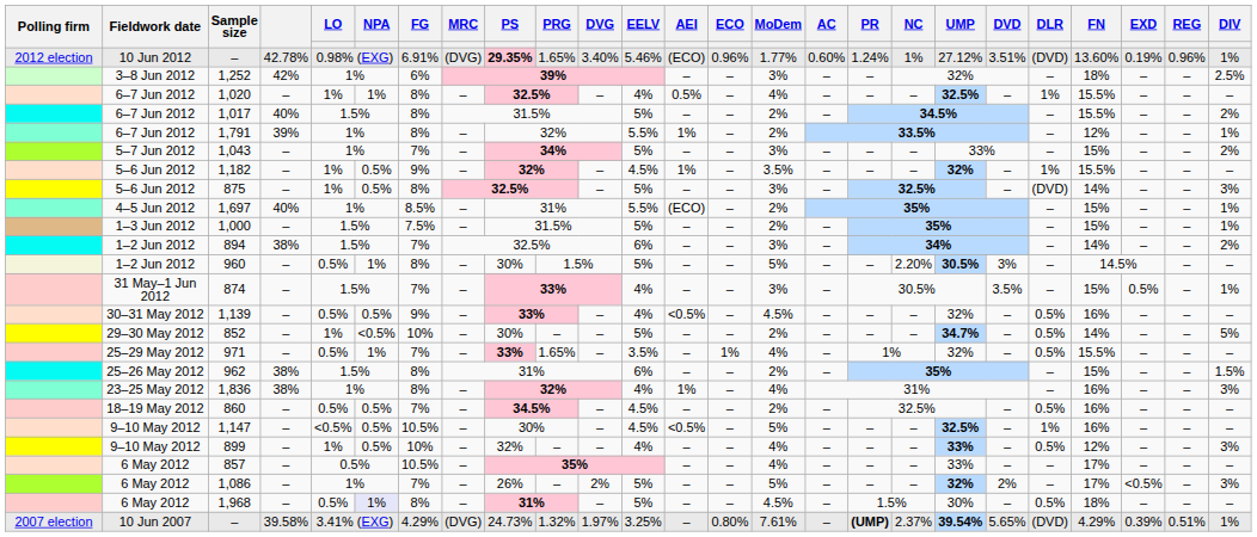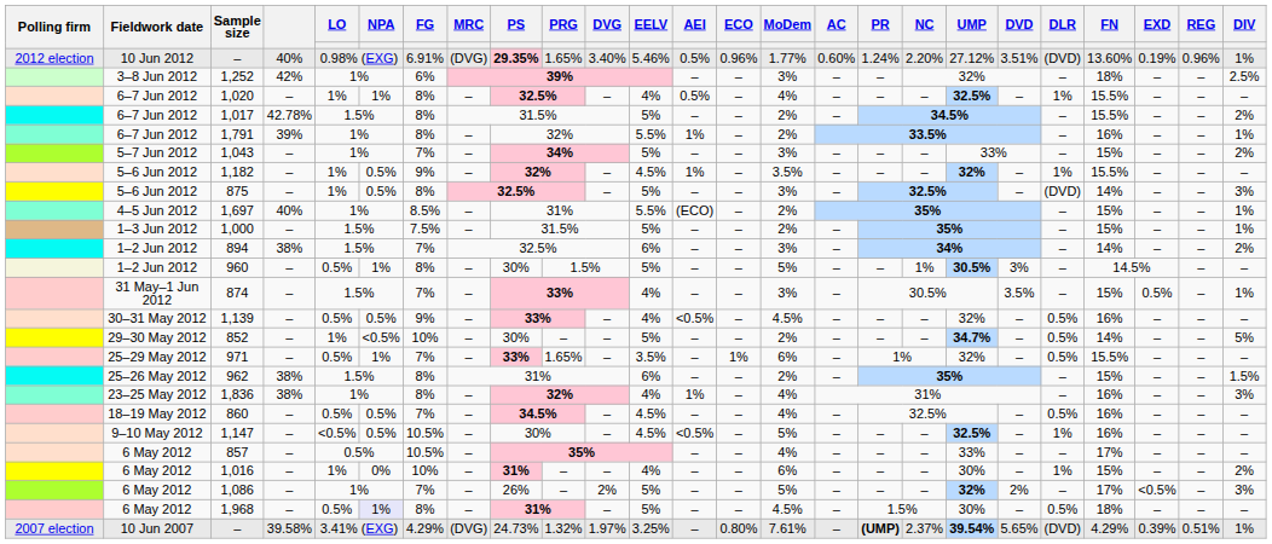10 Jun 2012 / – | column 4: 42.78% -> 40%
10 Jun 2012 / – | AEI: (ECO) -> 0.5%
10 Jun 2012 / – | NC: 1% -> 2.20%
1,017 | column 4: 40% -> 42.78%
1,791 | FN: 12% -> 16%
960 | NC: 2.20% -> 1%
971 | MoDem: 4% -> 6%
860 | MoDem: 2% -> 4%
- row: 9–10 May 2012 | 899 | – | 1% | 0.5% | 10% | – | 32% | – | – | 4% | – | – | 4% | – | – | – | 33% | – | 0.5% | 12% | – | – | 3%
+ row: 6 May 2012 | 1,016 | – | 1% | 0% | 10% | – | 31% | – | – | 4% | – | – | 6% | – | – | – | 30% | – | 1% | 15% | – | – | 2%
